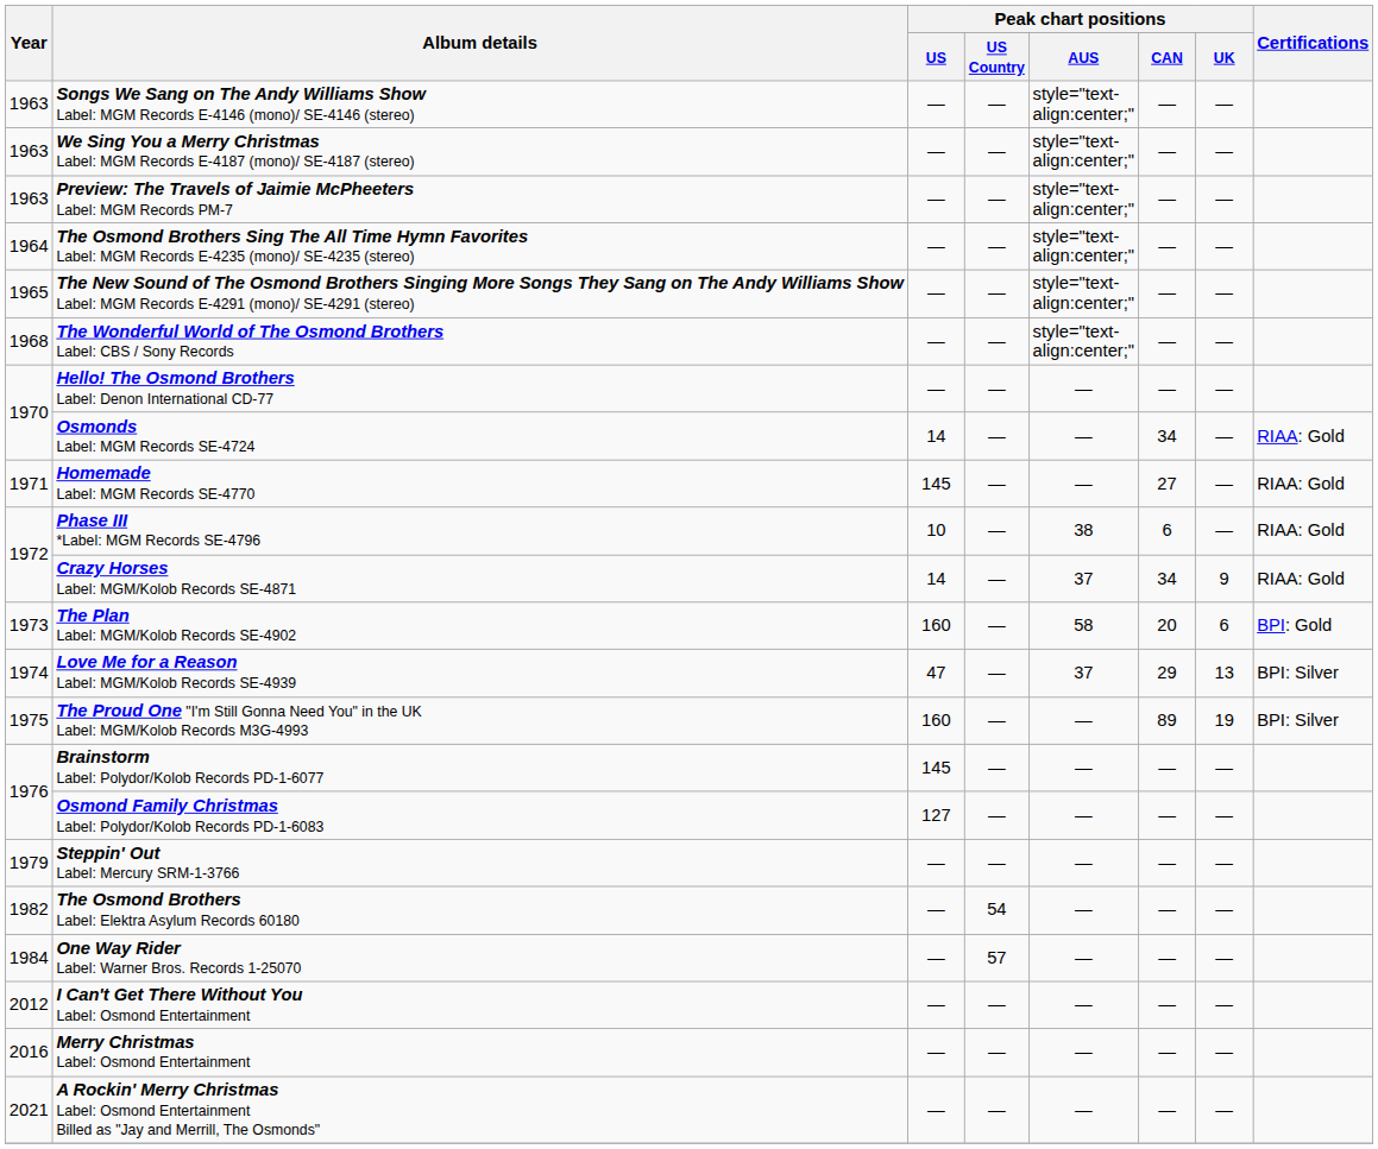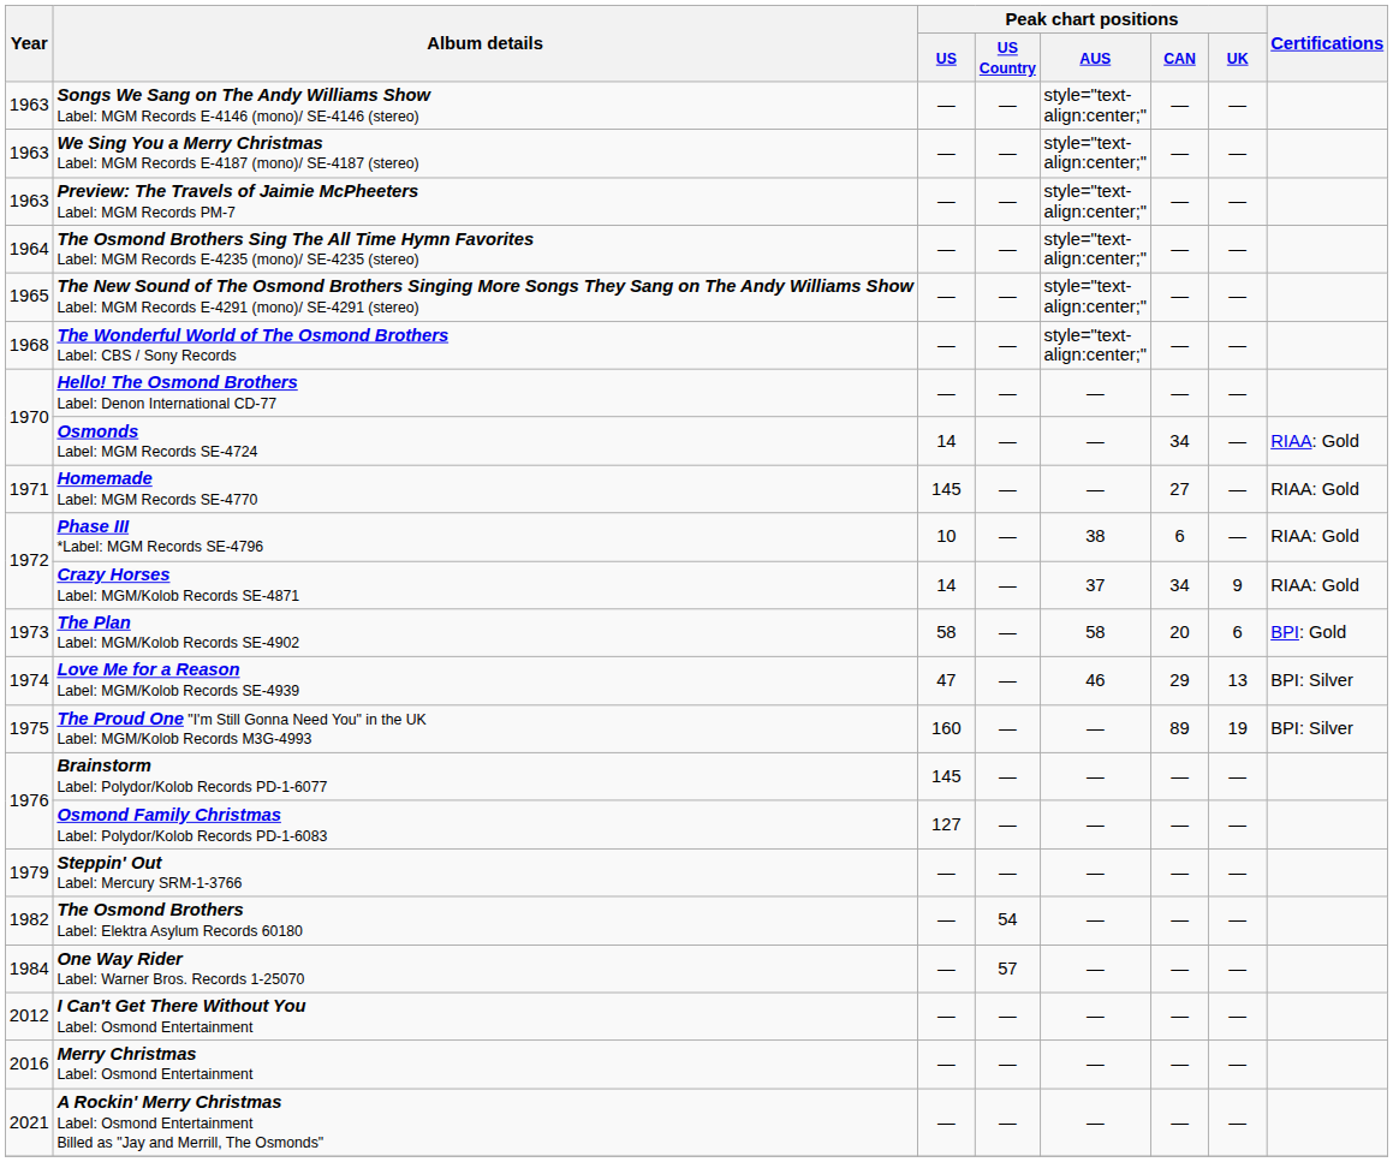The Plan Label: MGM/Kolob Records SE-4902 | Peak chart positions / US: 160 -> 58
Love Me for a Reason Label: MGM/Kolob Records SE-4939 | Peak chart positions / AUS: 37 -> 46
